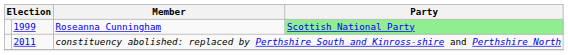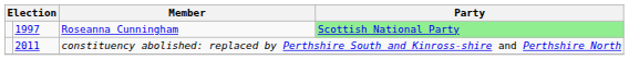Roseanna Cunningham | column 2: 1999 -> 1997
